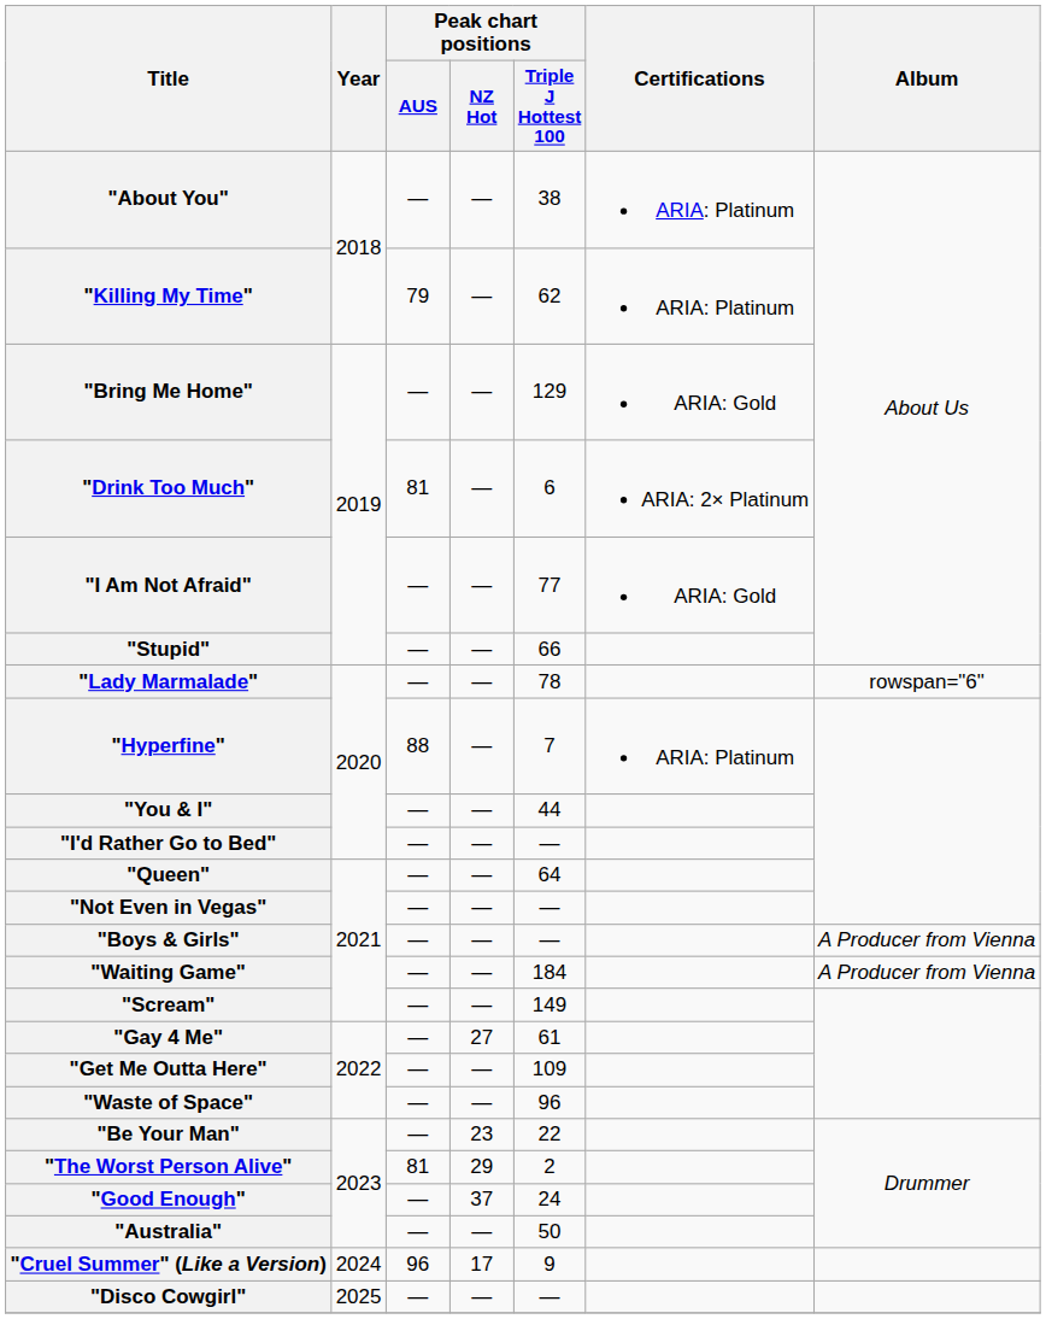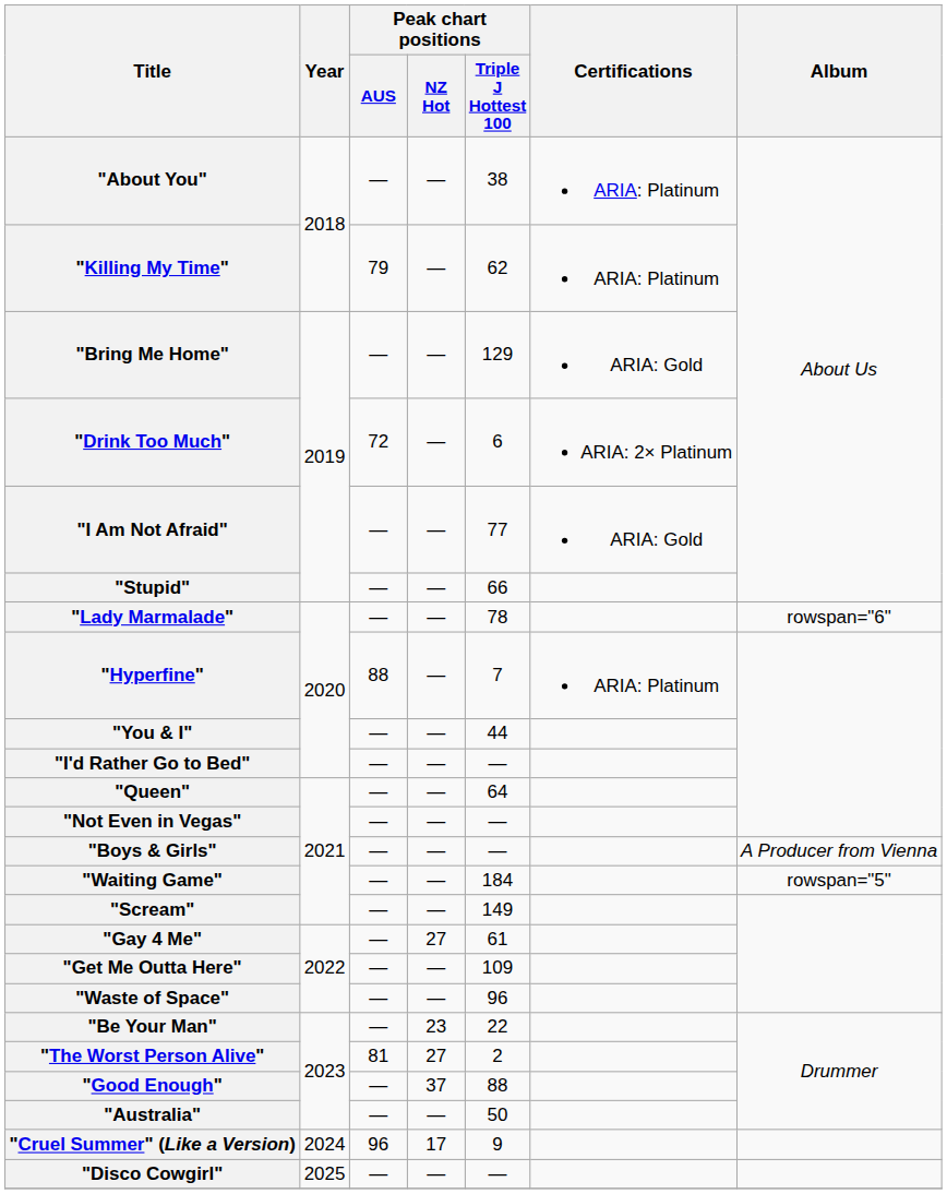"Drink Too Much" | Peak chart positions / AUS: 81 -> 72
"Waiting Game" | Album: A Producer from Vienna -> rowspan="5"
"The Worst Person Alive" | Peak chart positions / NZ Hot: 29 -> 27
"Good Enough" | Peak chart positions / Triple J Hottest 100: 24 -> 88
